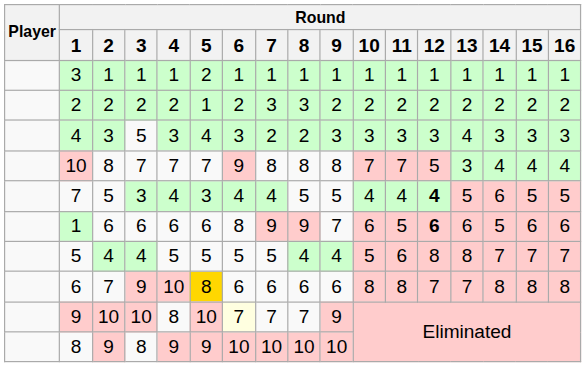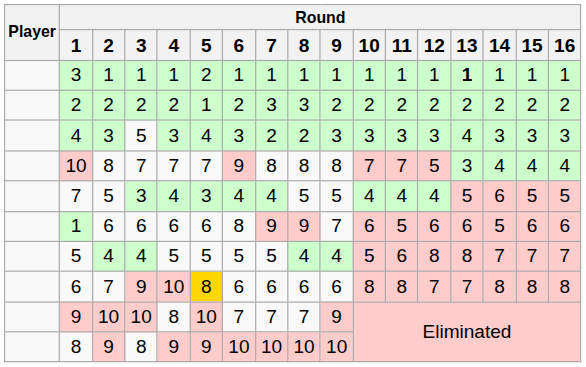row 3 | Round / 13: normal -> bold
row 7 | Round / 12: bold -> normal
row 8 | Round / 12: bold -> normal
row 11 | Round / 6: lightyellow background -> no background
